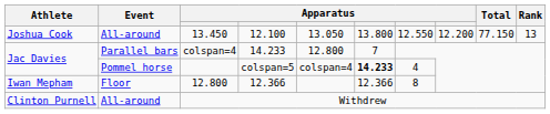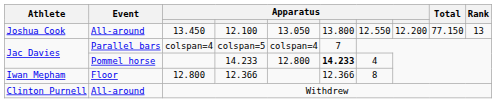row 4 | column 4: 14.233 -> colspan=5
row 4 | column 5: 12.800 -> colspan=4
row 5 | column 4: colspan=5 -> 14.233
row 5 | column 5: colspan=4 -> 12.800
